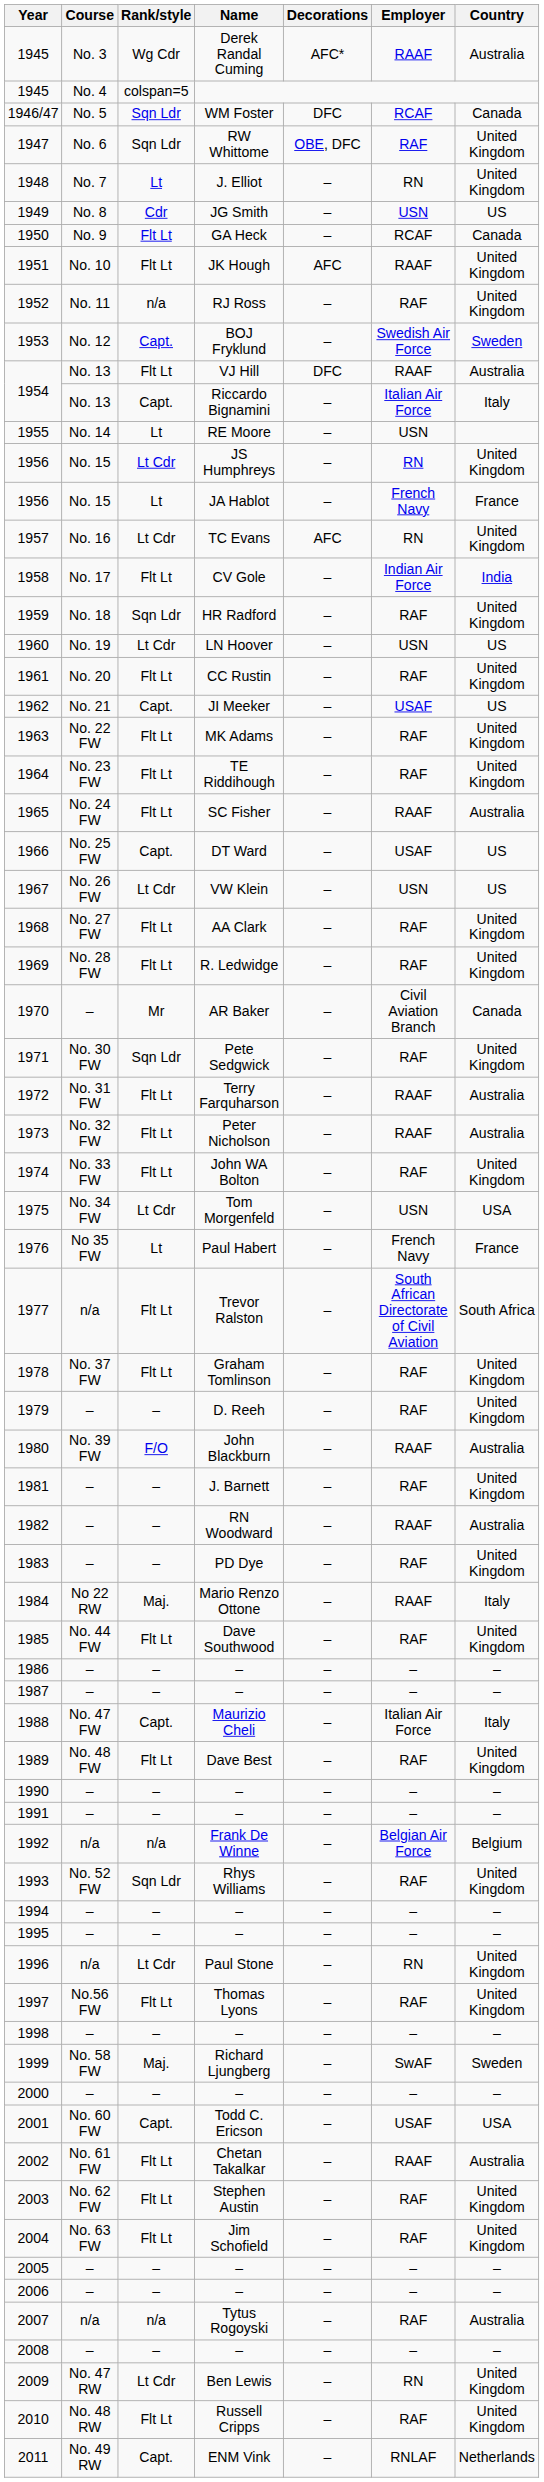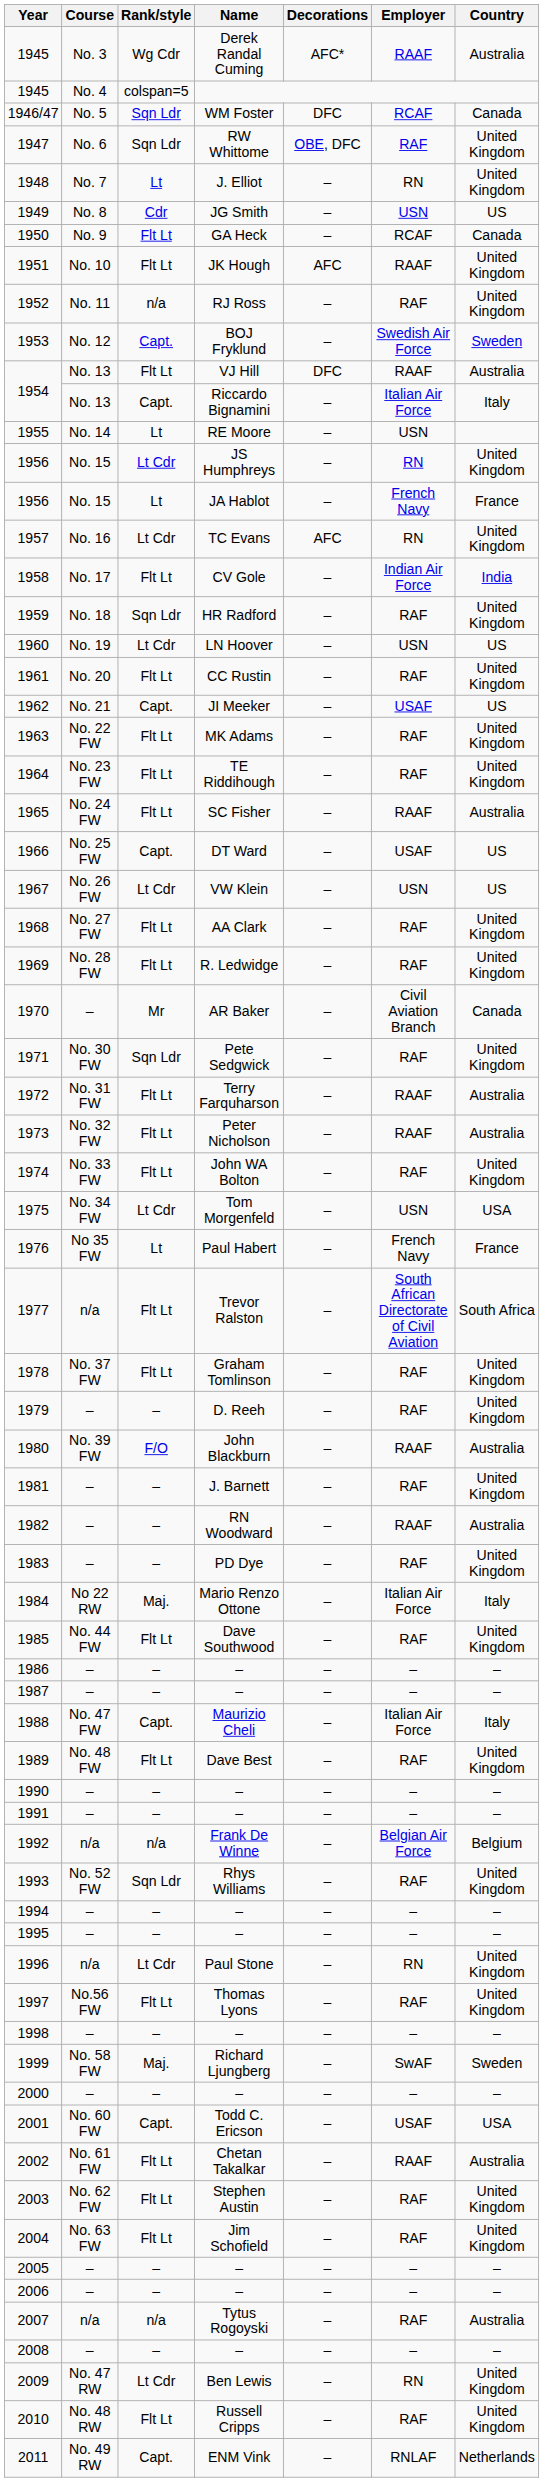1984 | Employer: RAAF -> Italian Air Force
